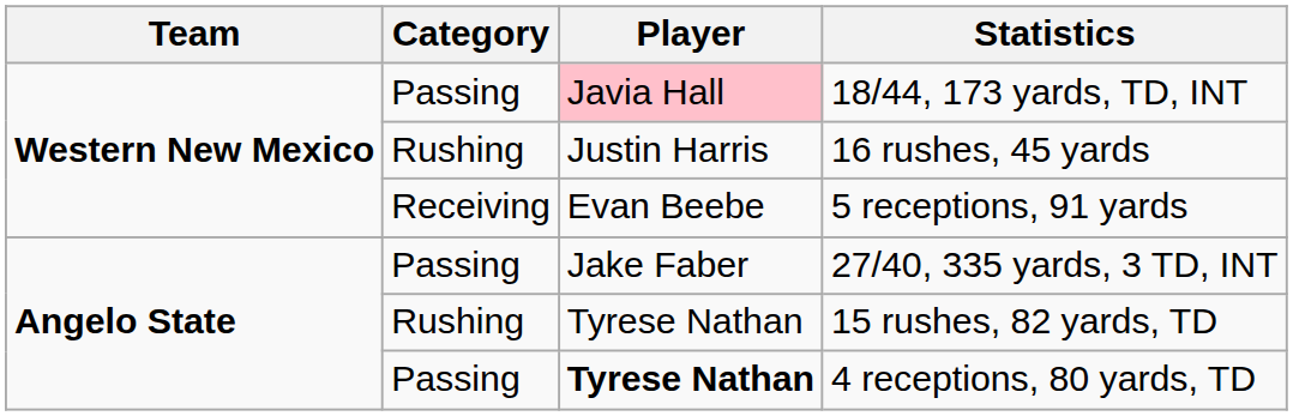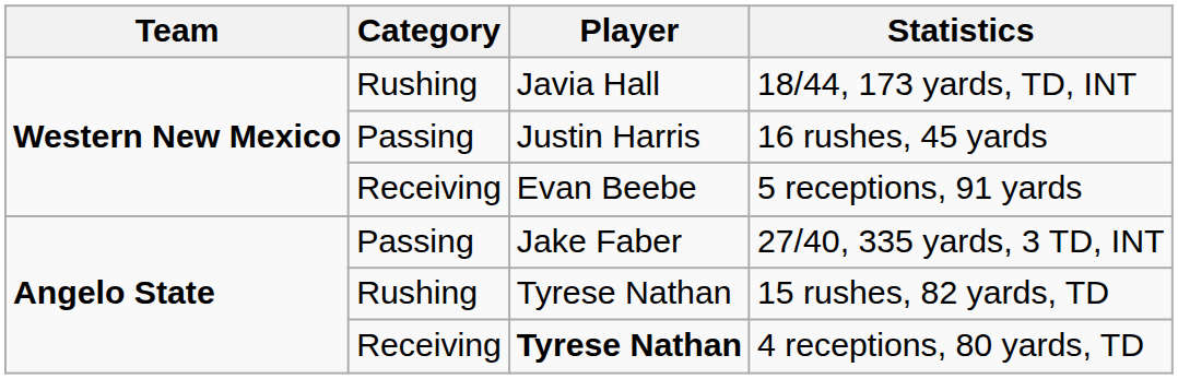18/44, 173 yards, TD, INT | Category: Passing -> Rushing
18/44, 173 yards, TD, INT | Player: pink background -> no background
16 rushes, 45 yards | Category: Rushing -> Passing
4 receptions, 80 yards, TD | Category: Passing -> Receiving
